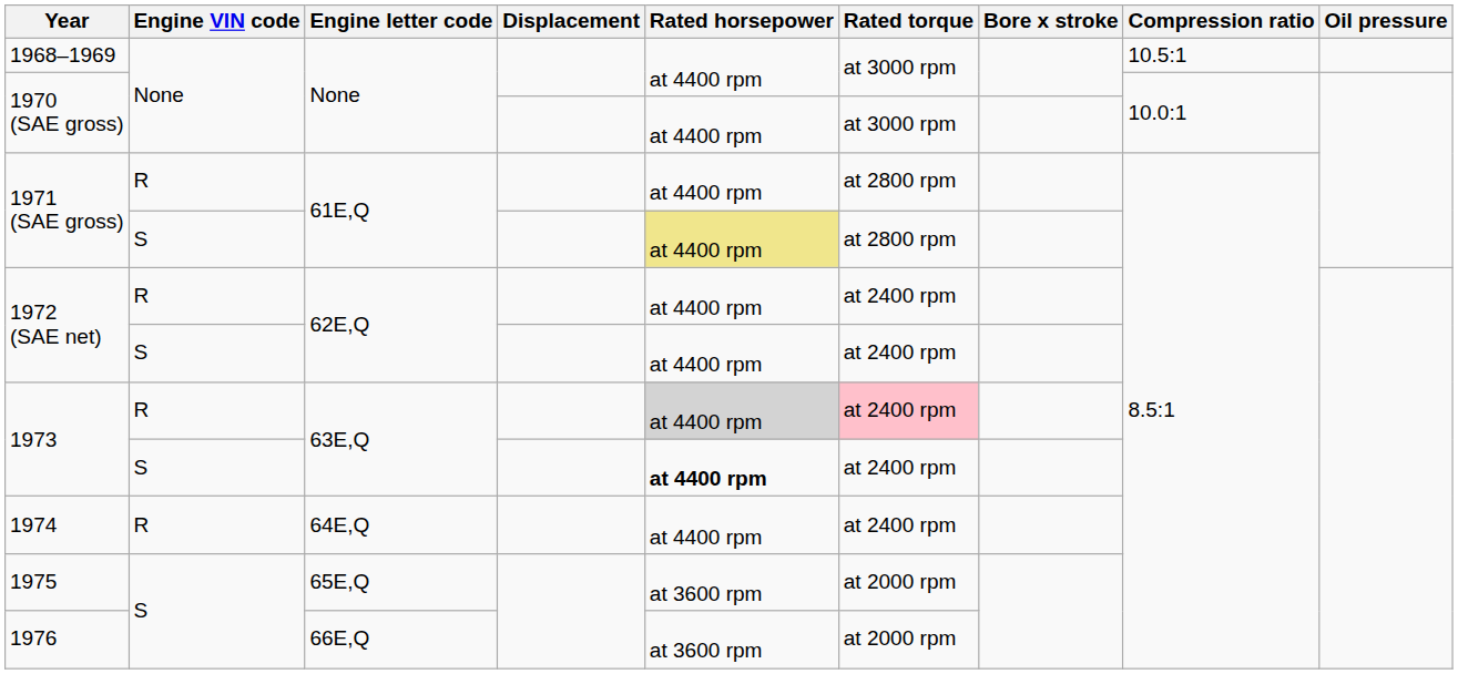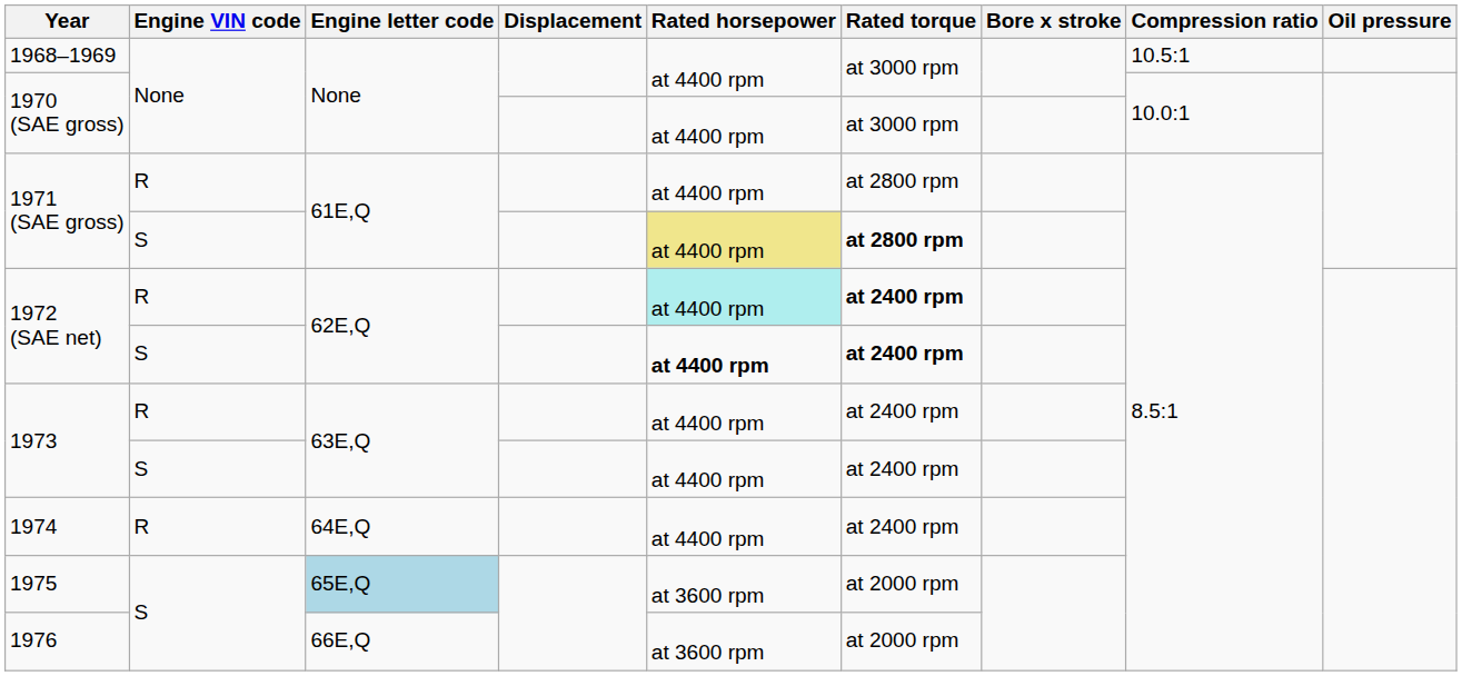1971 (SAE gross) / S | Rated torque: normal -> bold
1972 (SAE net) / R | Rated horsepower: no background -> paleturquoise background
1972 (SAE net) / R | Rated torque: normal -> bold
1972 (SAE net) / S | Rated horsepower: normal -> bold
1972 (SAE net) / S | Rated torque: normal -> bold
1973 / R | Rated horsepower: lightgrey background -> no background
1973 / R | Rated torque: pink background -> no background
1973 / S | Rated horsepower: bold -> normal
1975 | Engine letter code: no background -> lightblue background
